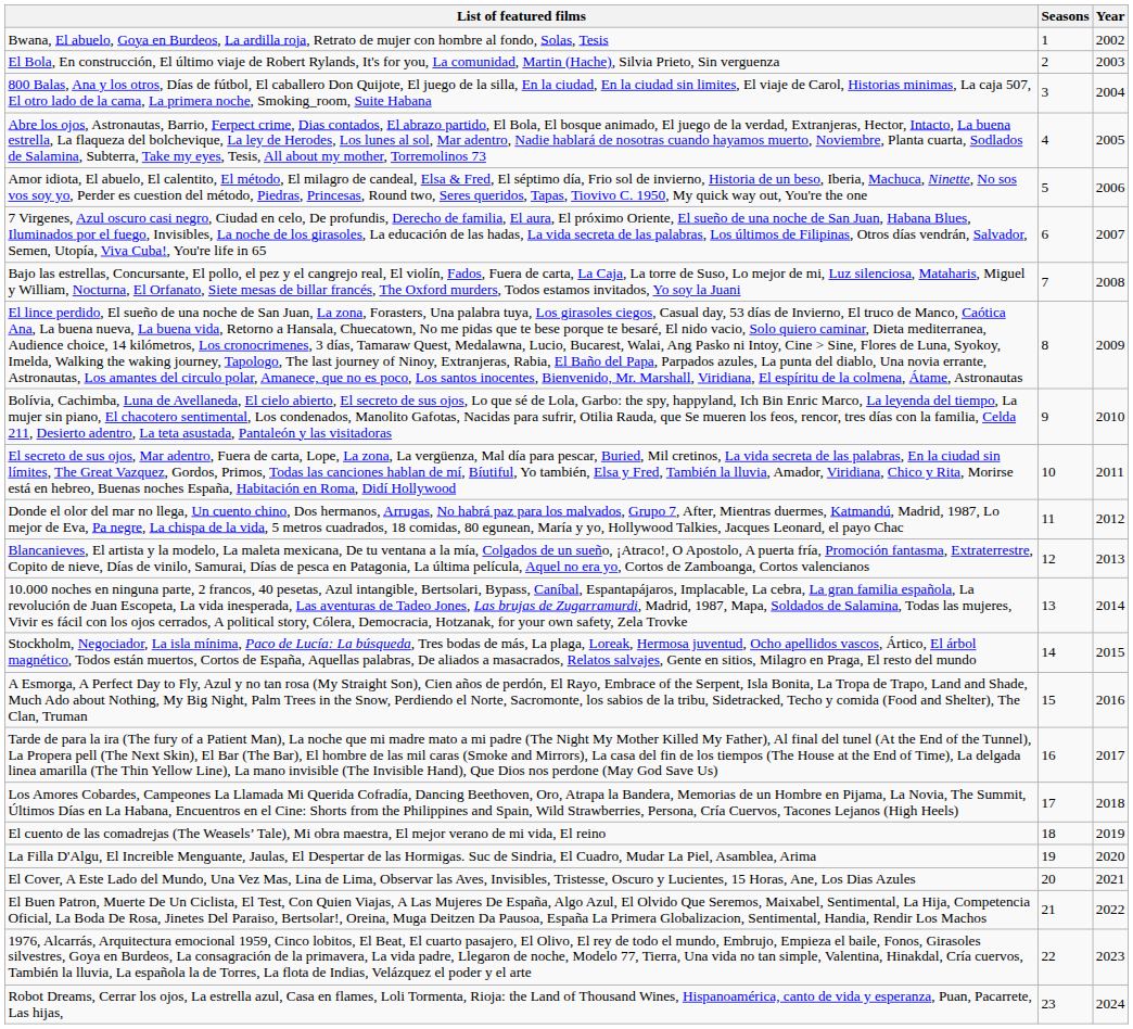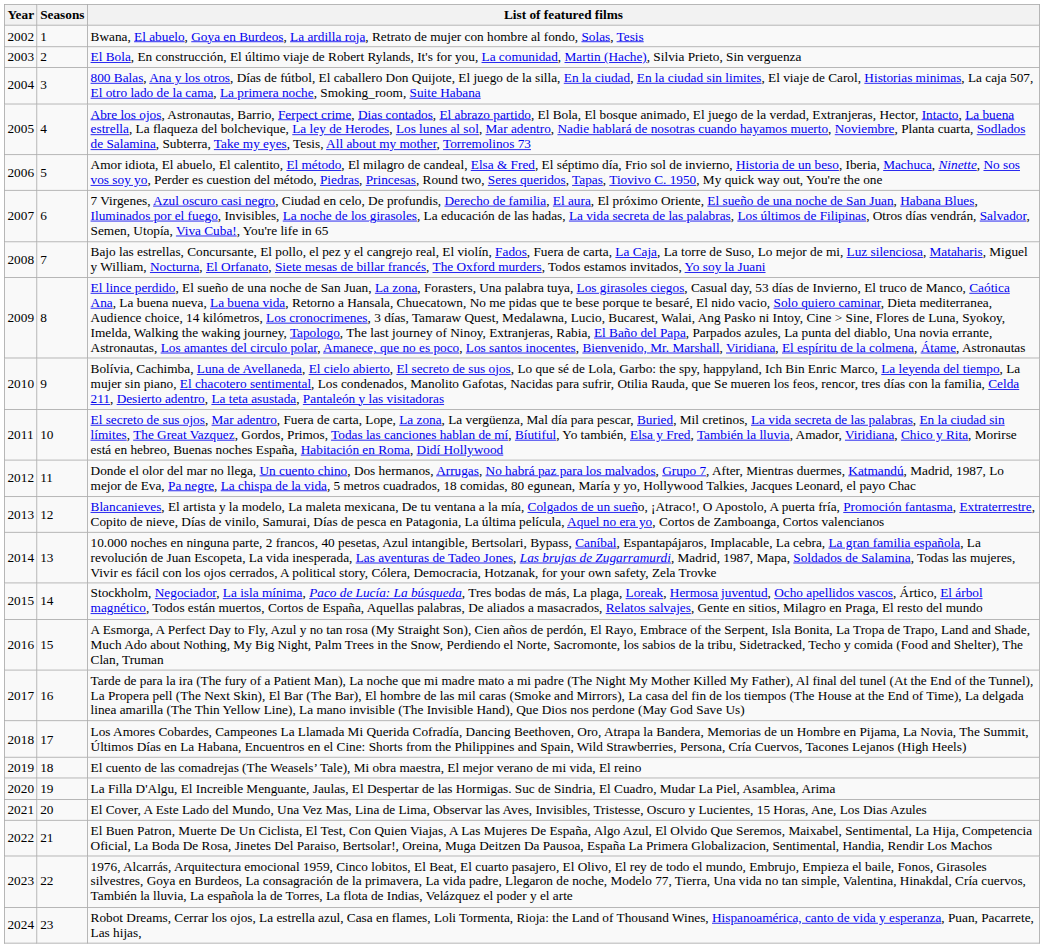columns swapped: Year <-> List of featured films
